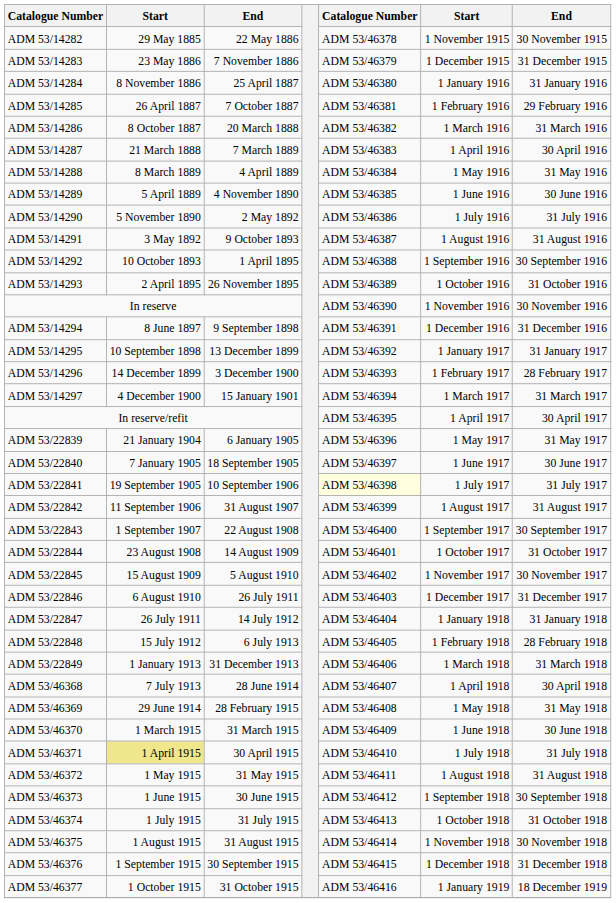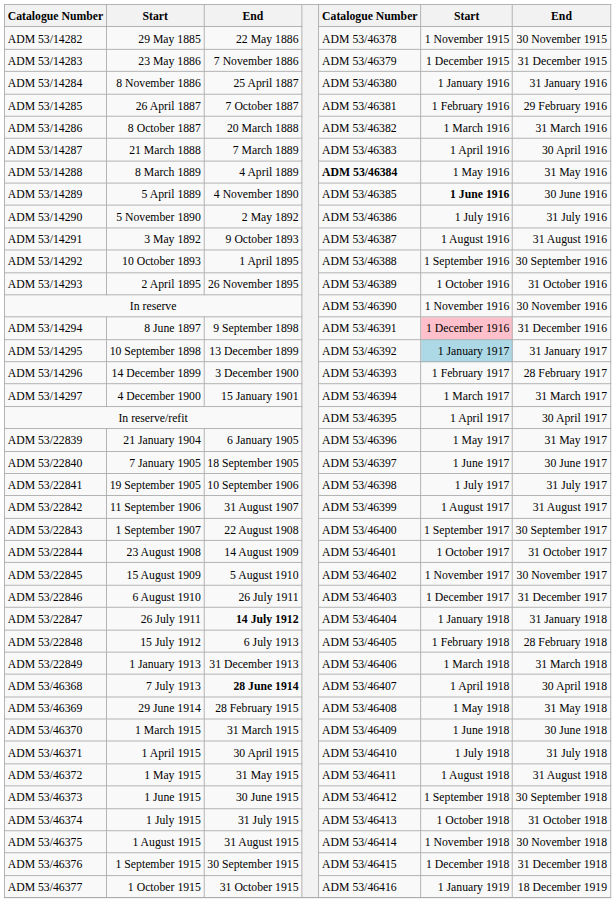ADM 53/14288 | column 5: normal -> bold
ADM 53/14289 | column 6: normal -> bold
ADM 53/14294 | column 6: no background -> pink background
ADM 53/14295 | column 6: no background -> lightblue background
ADM 53/22841 | column 5: lightyellow background -> no background
ADM 53/22847 | column 3: normal -> bold
ADM 53/46368 | column 3: normal -> bold
ADM 53/46371 | column 2: khaki background -> no background
